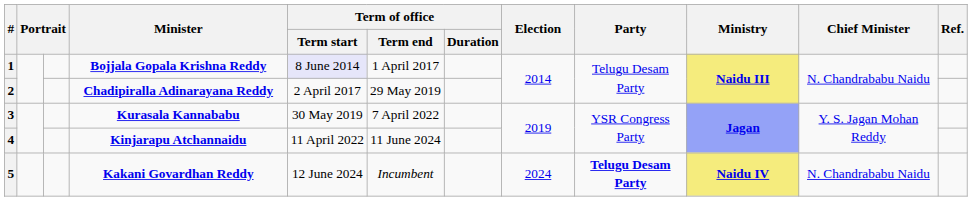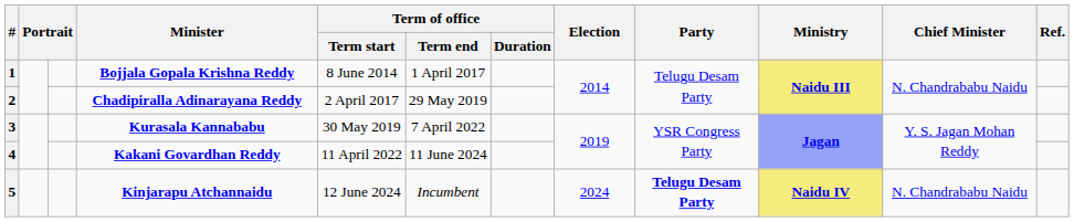1 | Term of office / Term start: lavender background -> no background
4 | Minister: Kinjarapu Atchannaidu -> Kakani Govardhan Reddy
5 | Minister: Kakani Govardhan Reddy -> Kinjarapu Atchannaidu
